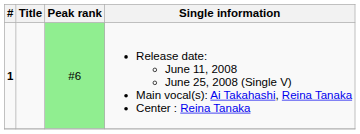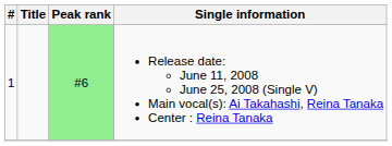row 2 | #: bold -> normal
